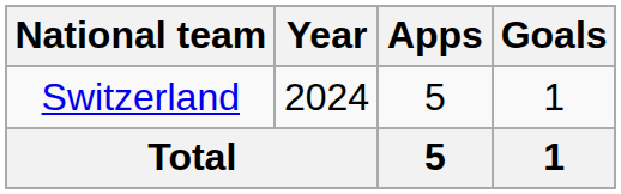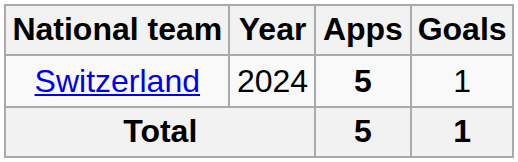Switzerland | Apps: normal -> bold
